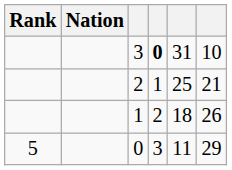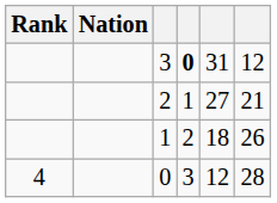row 2 | column 6: 10 -> 12
row 3 | column 5: 25 -> 27
row 5 | Rank: 5 -> 4
row 5 | column 5: 11 -> 12
row 5 | column 6: 29 -> 28
